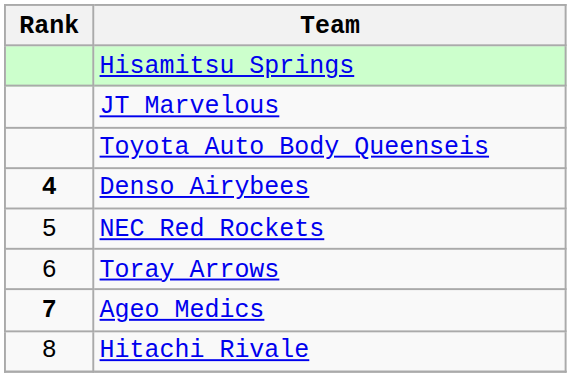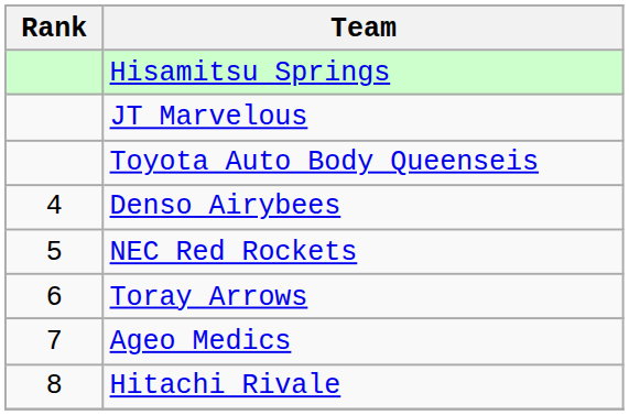Denso Airybees | Rank: bold -> normal
Ageo Medics | Rank: bold -> normal
